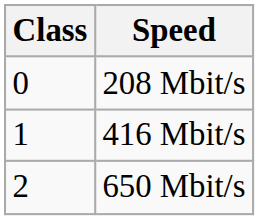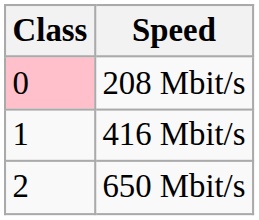208 Mbit/s | Class: no background -> pink background
